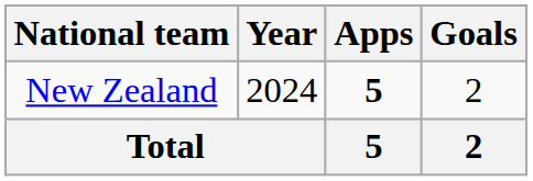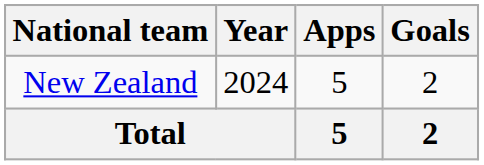New Zealand | Apps: bold -> normal
